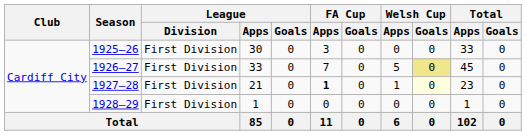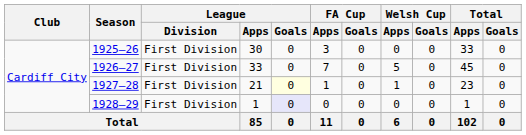1926–27 | Welsh Cup / Goals: khaki background -> no background
1927–28 | League / Goals: no background -> lightyellow background
1927–28 | FA Cup / Apps: bold -> normal
1927–28 | Welsh Cup / Goals: lightyellow background -> no background
1928–29 | League / Goals: no background -> lavender background
